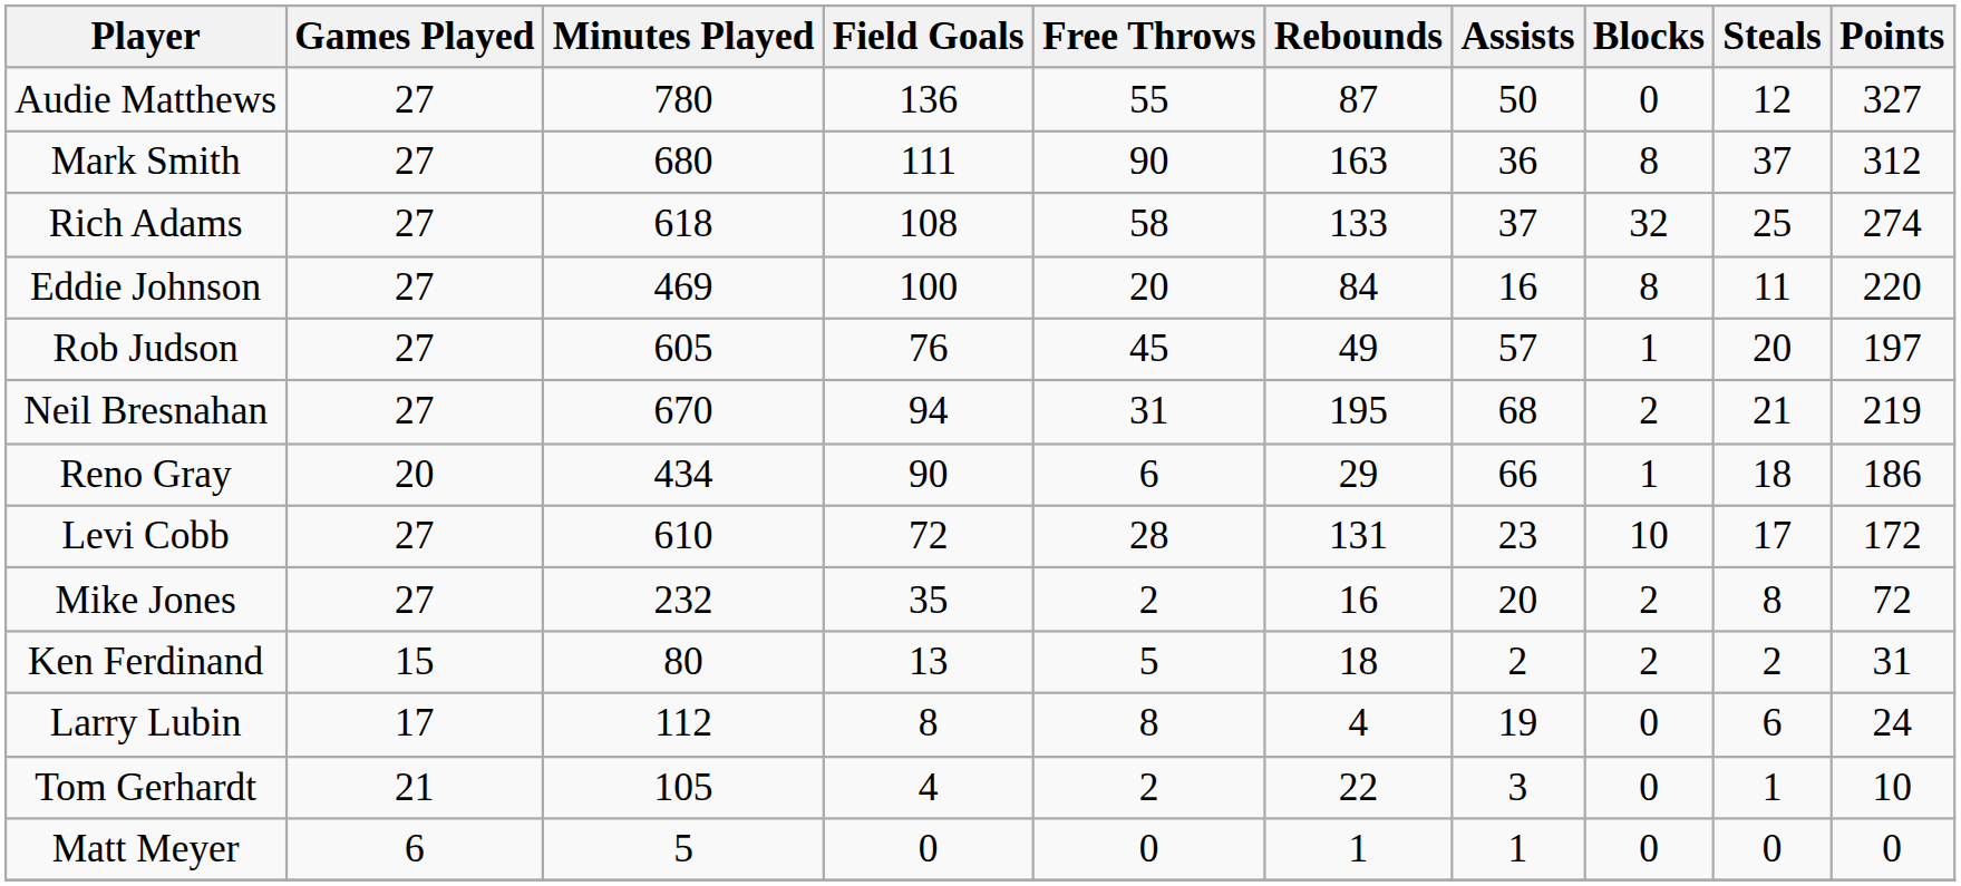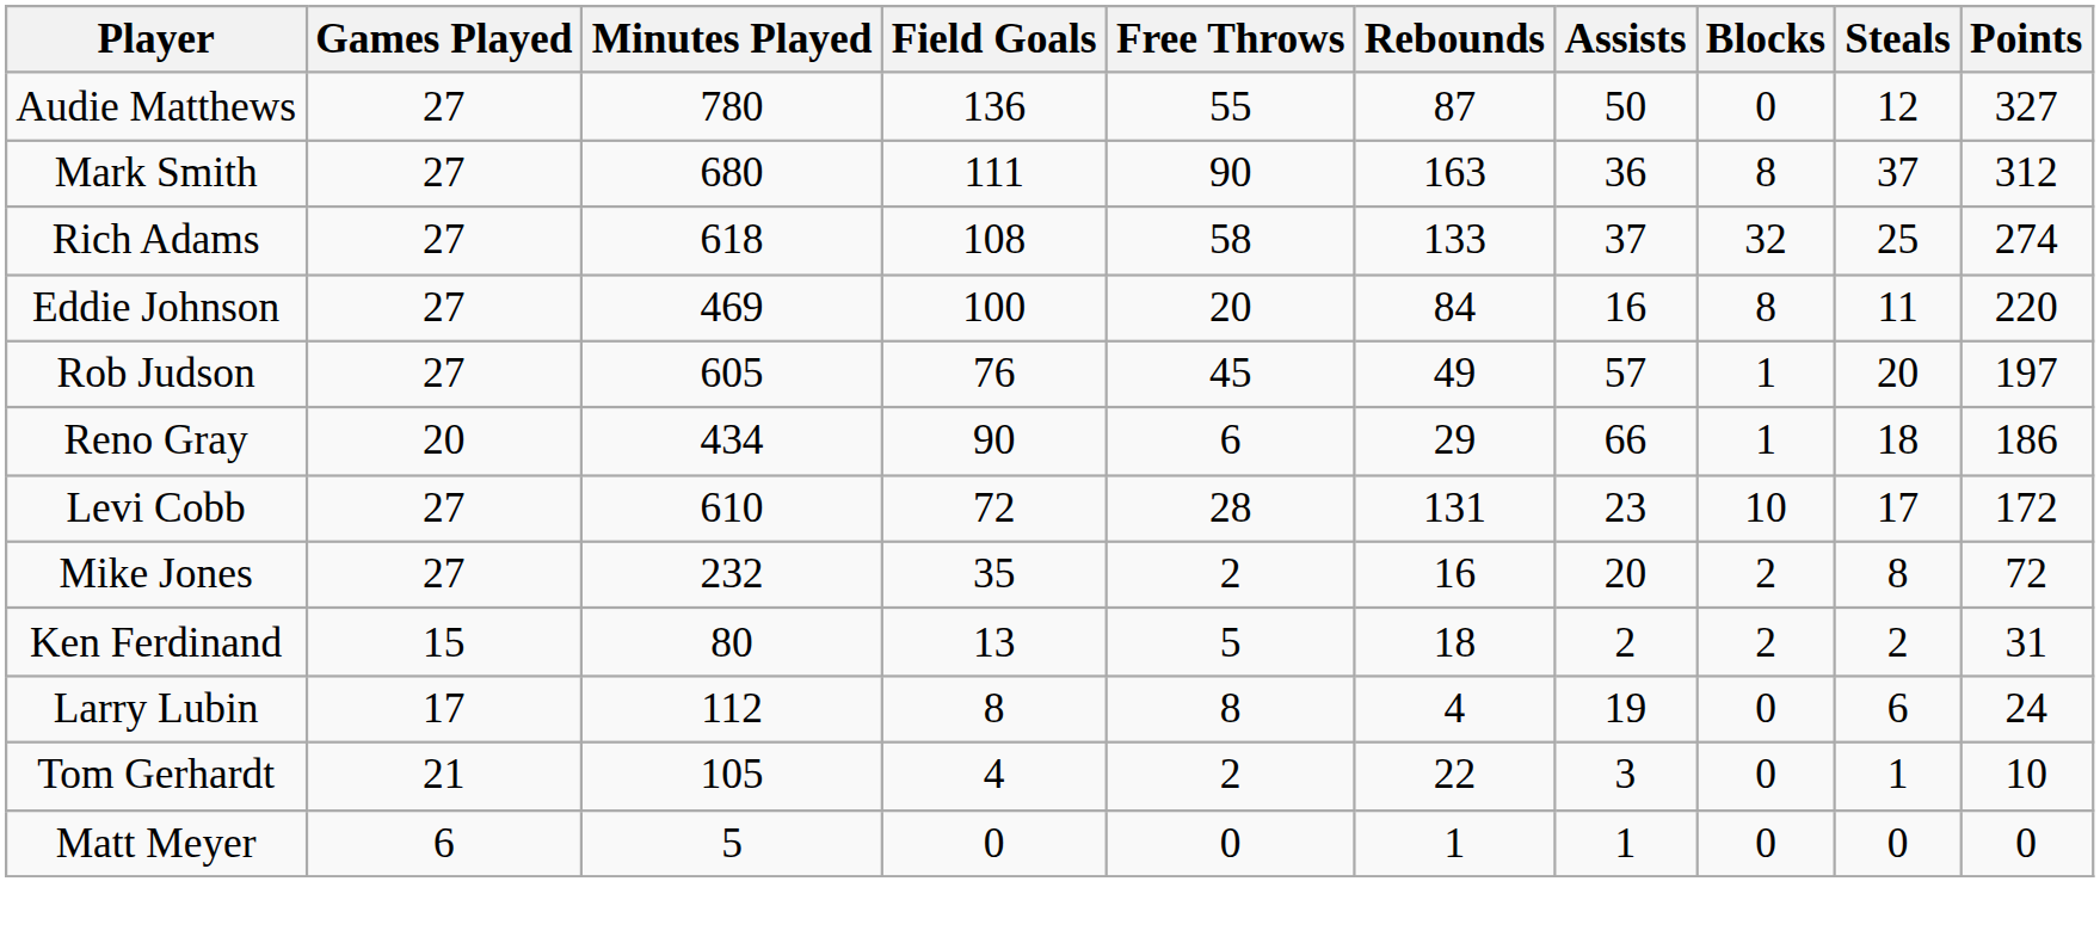- row: Neil Bresnahan | 27 | 670 | 94 | 31 | 195 | 68 | 2 | 21 | 219
